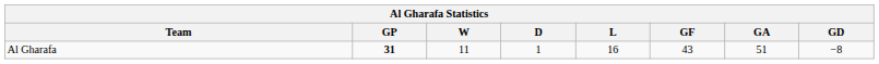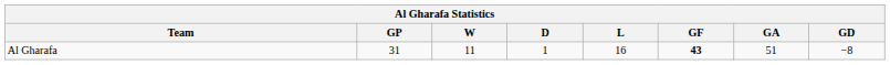Al Gharafa | GP: bold -> normal
Al Gharafa | GF: normal -> bold
